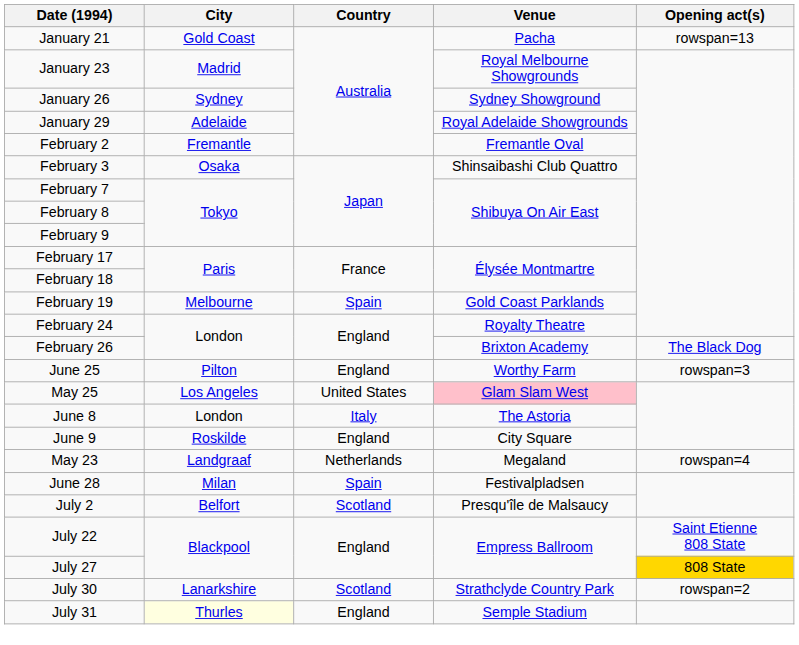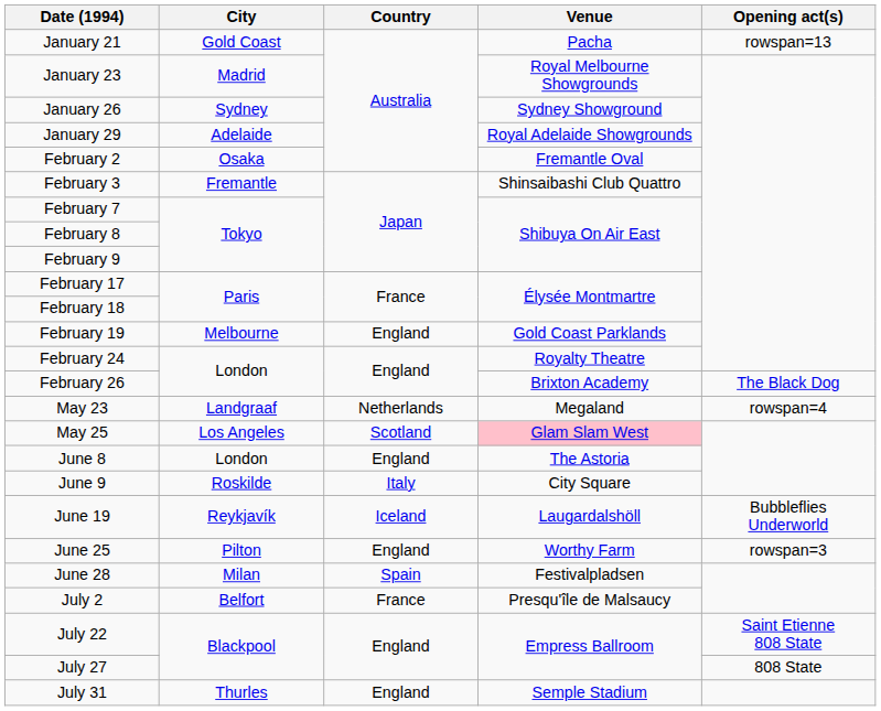February 2 | City: Fremantle -> Osaka
February 3 | City: Osaka -> Fremantle
February 19 | Country: Spain -> England
rows swapped: May 23 <-> June 25
May 25 | Country: United States -> Scotland
June 8 | Country: Italy -> England
June 9 | Country: England -> Italy
+ row: June 19 | Reykjavík | Iceland | Laugardalshöll | Bubbleflies Underworld
July 2 | Country: Scotland -> France
July 27 | Opening act(s): gold background -> no background
- row: July 30 | Lanarkshire | Scotland | Strathclyde Country Park | rowspan=2
July 31 | City: lightyellow background -> no background
